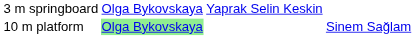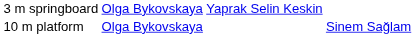10 m platform | column 2: lightgreen background -> no background
